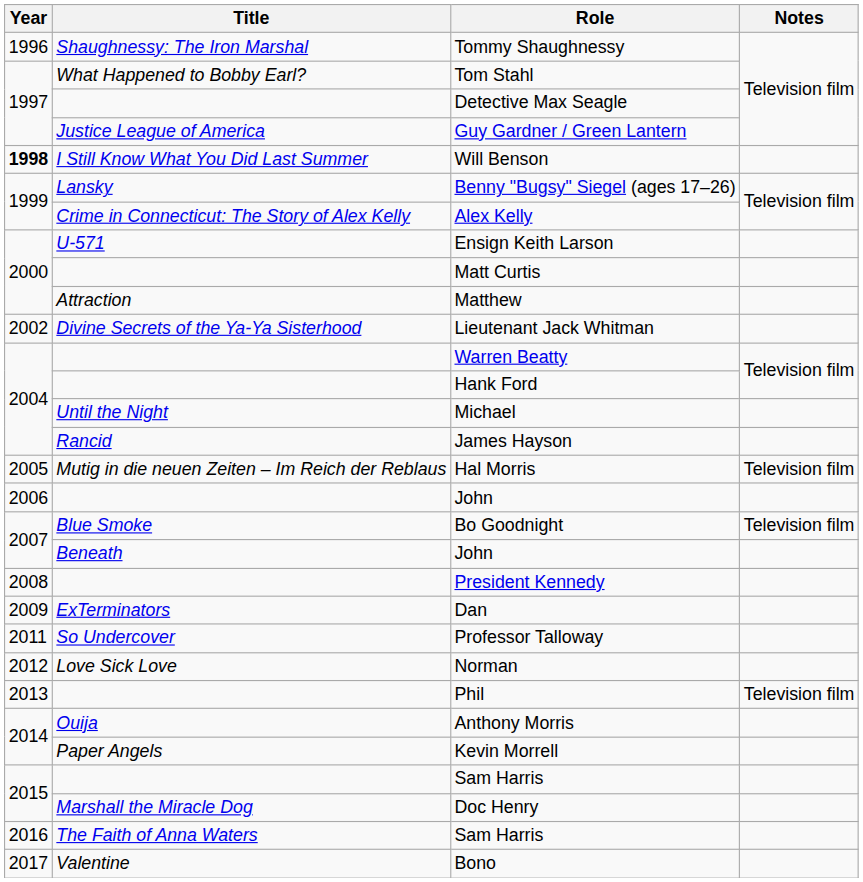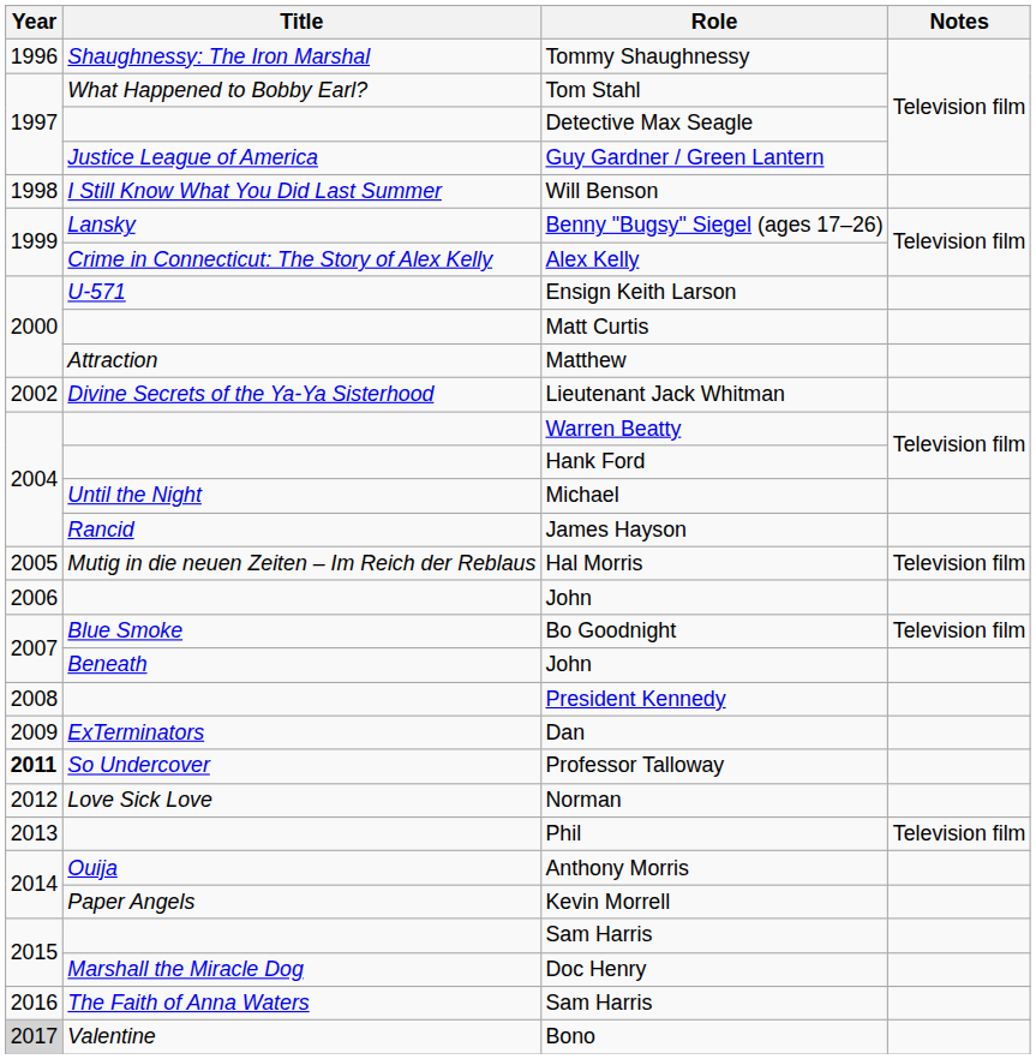Will Benson | Year: bold -> normal
Professor Talloway | Year: normal -> bold
Bono | Year: no background -> lightgrey background
